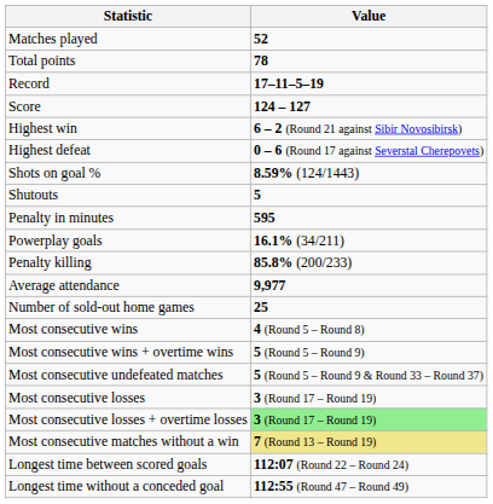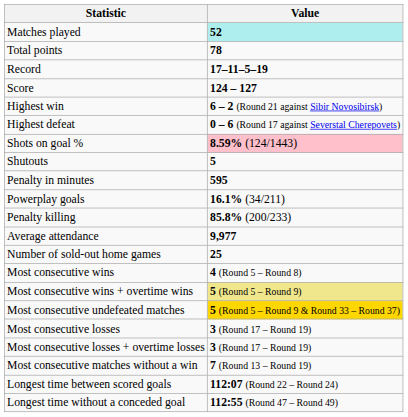Matches played | Value: no background -> paleturquoise background
Shots on goal % | Value: no background -> pink background
Most consecutive wins + overtime wins | Value: no background -> khaki background
Most consecutive undefeated matches | Value: no background -> gold background
Most consecutive losses + overtime losses | Value: lightgreen background -> no background
Most consecutive matches without a win | Value: khaki background -> no background
